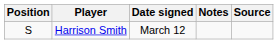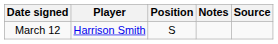columns swapped: Position <-> Date signed
